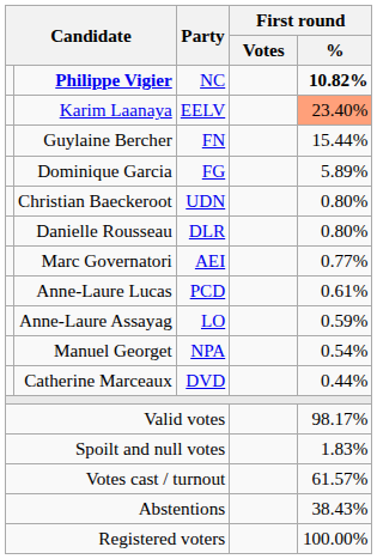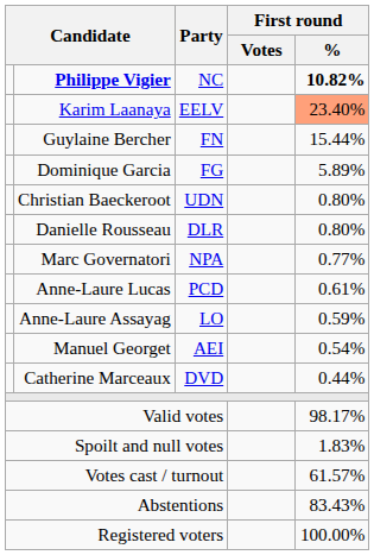Marc Governatori | Party: AEI -> NPA
Manuel Georget | Party: NPA -> AEI
Abstentions | First round / %: 38.43% -> 83.43%
